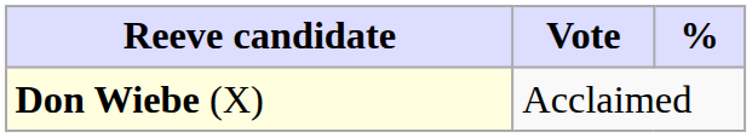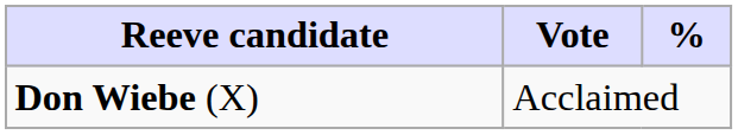Don Wiebe (X) | Reeve candidate: lightyellow background -> no background
